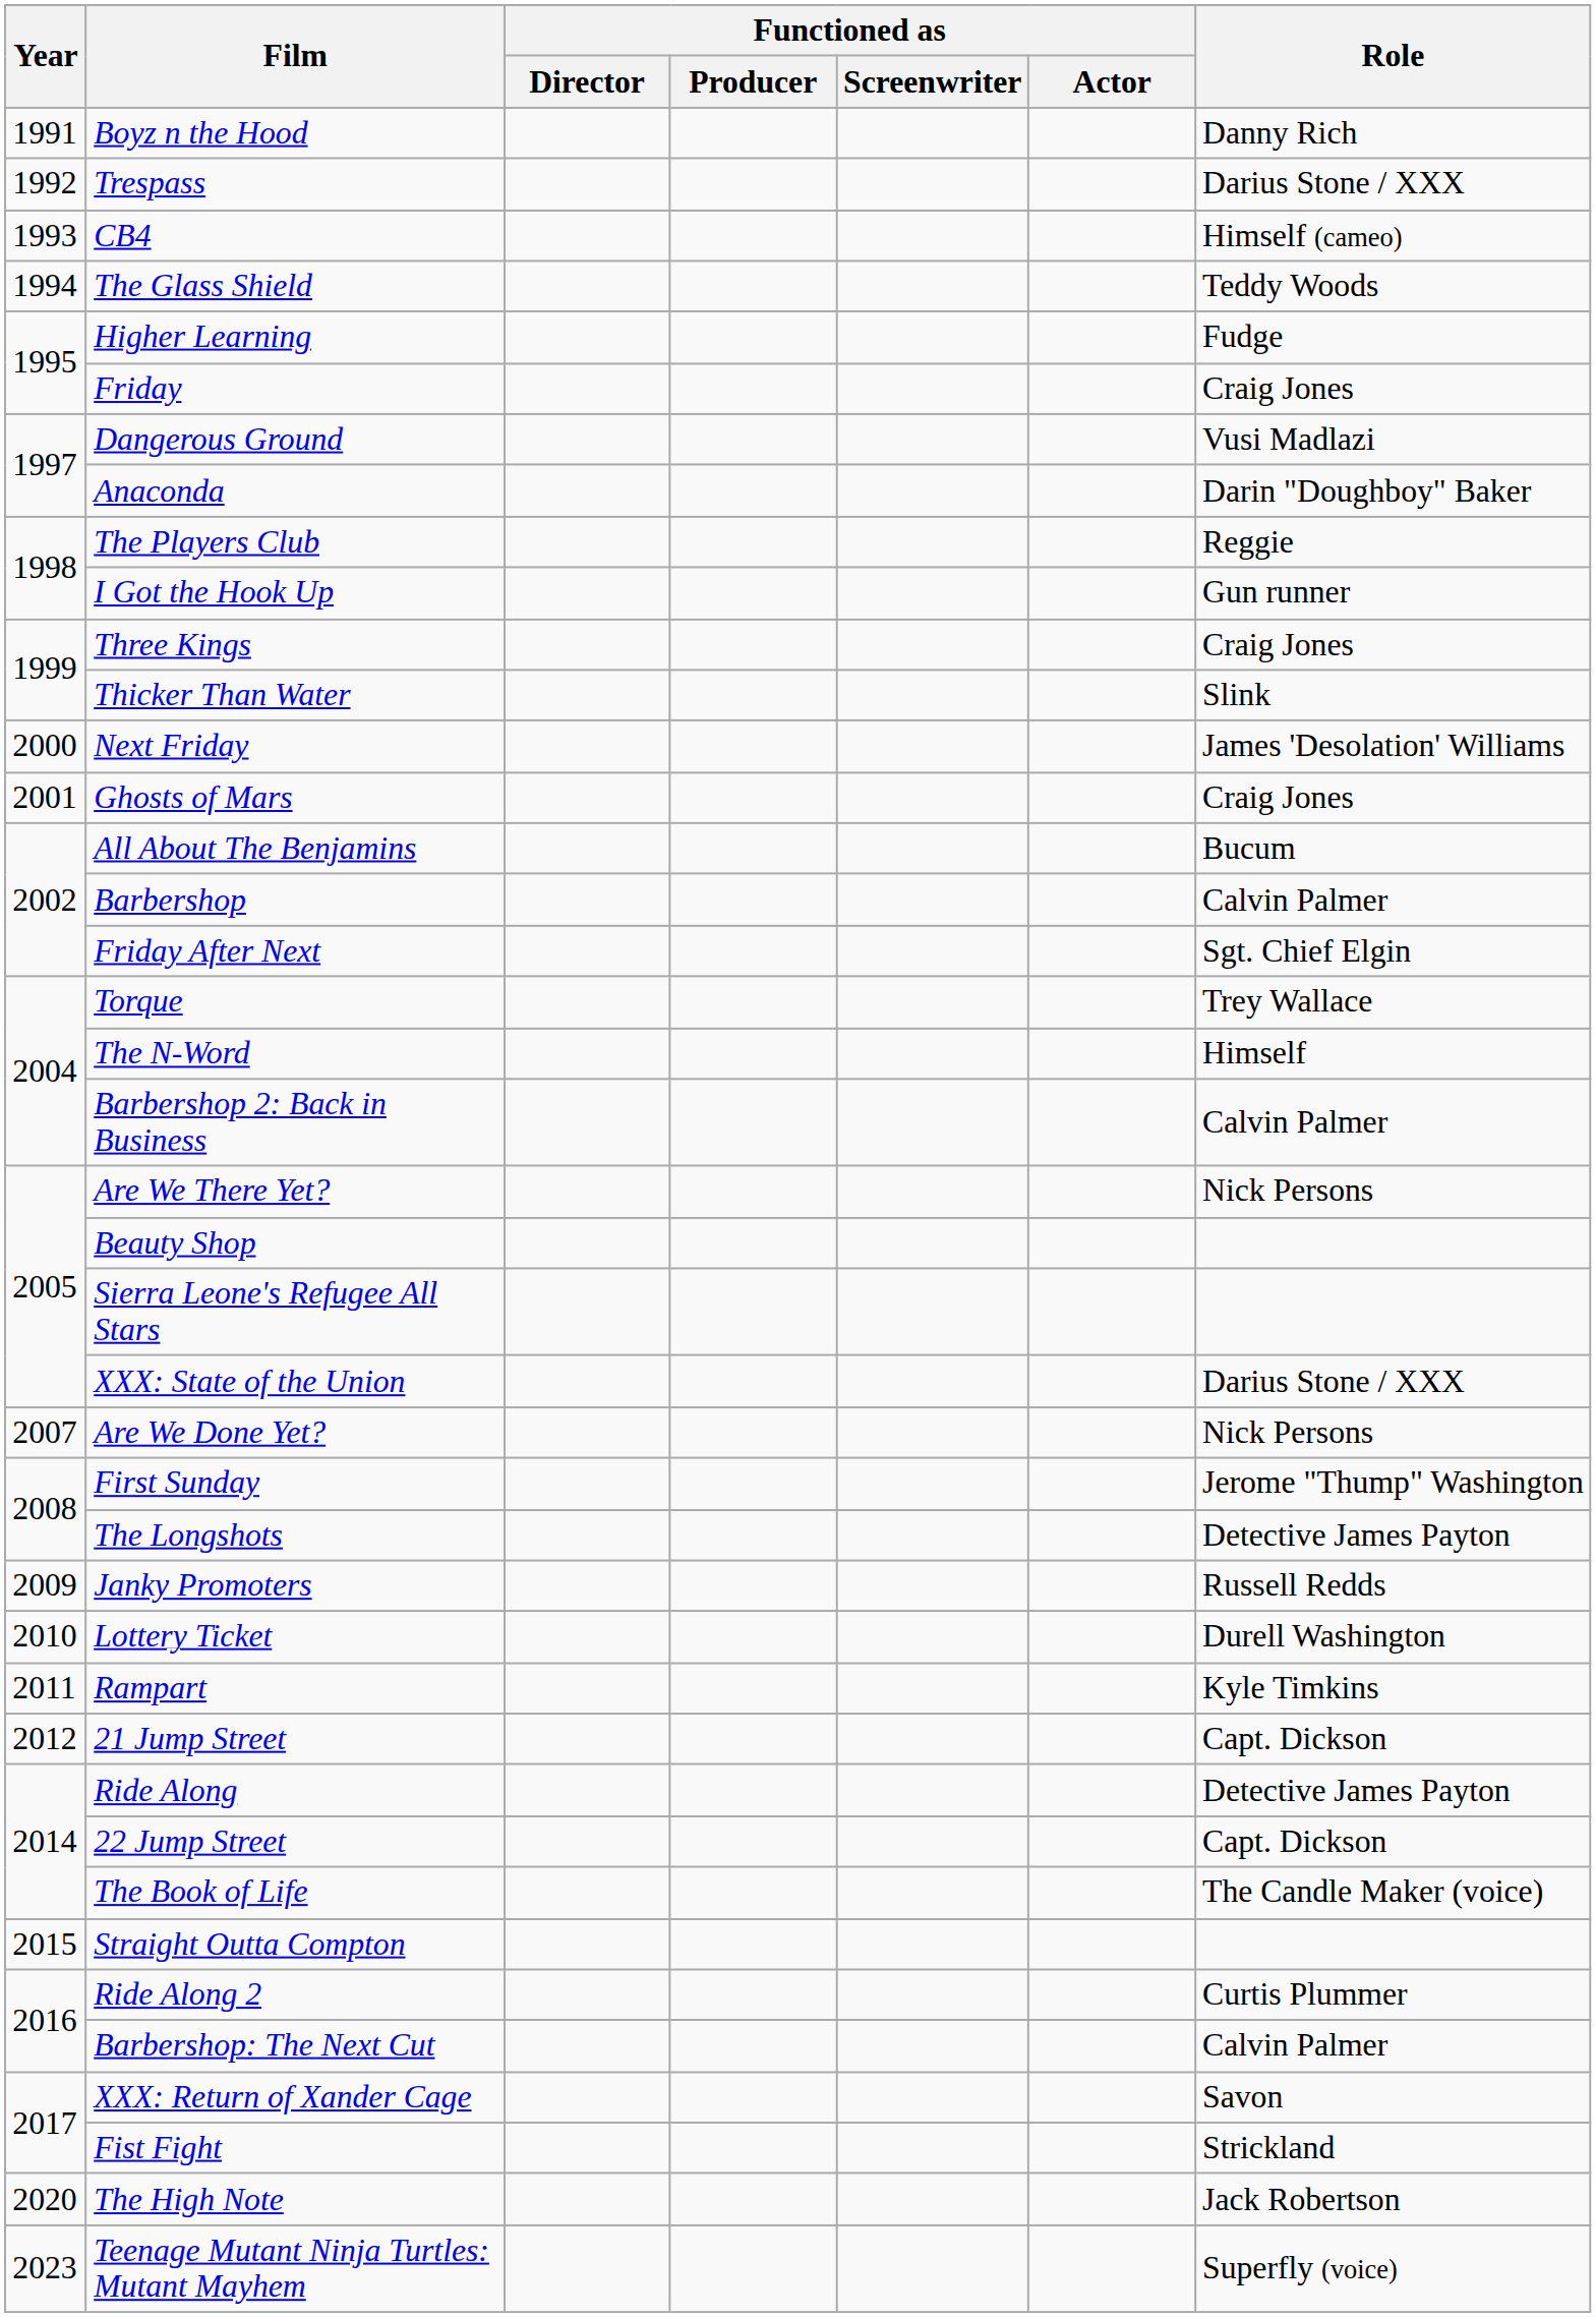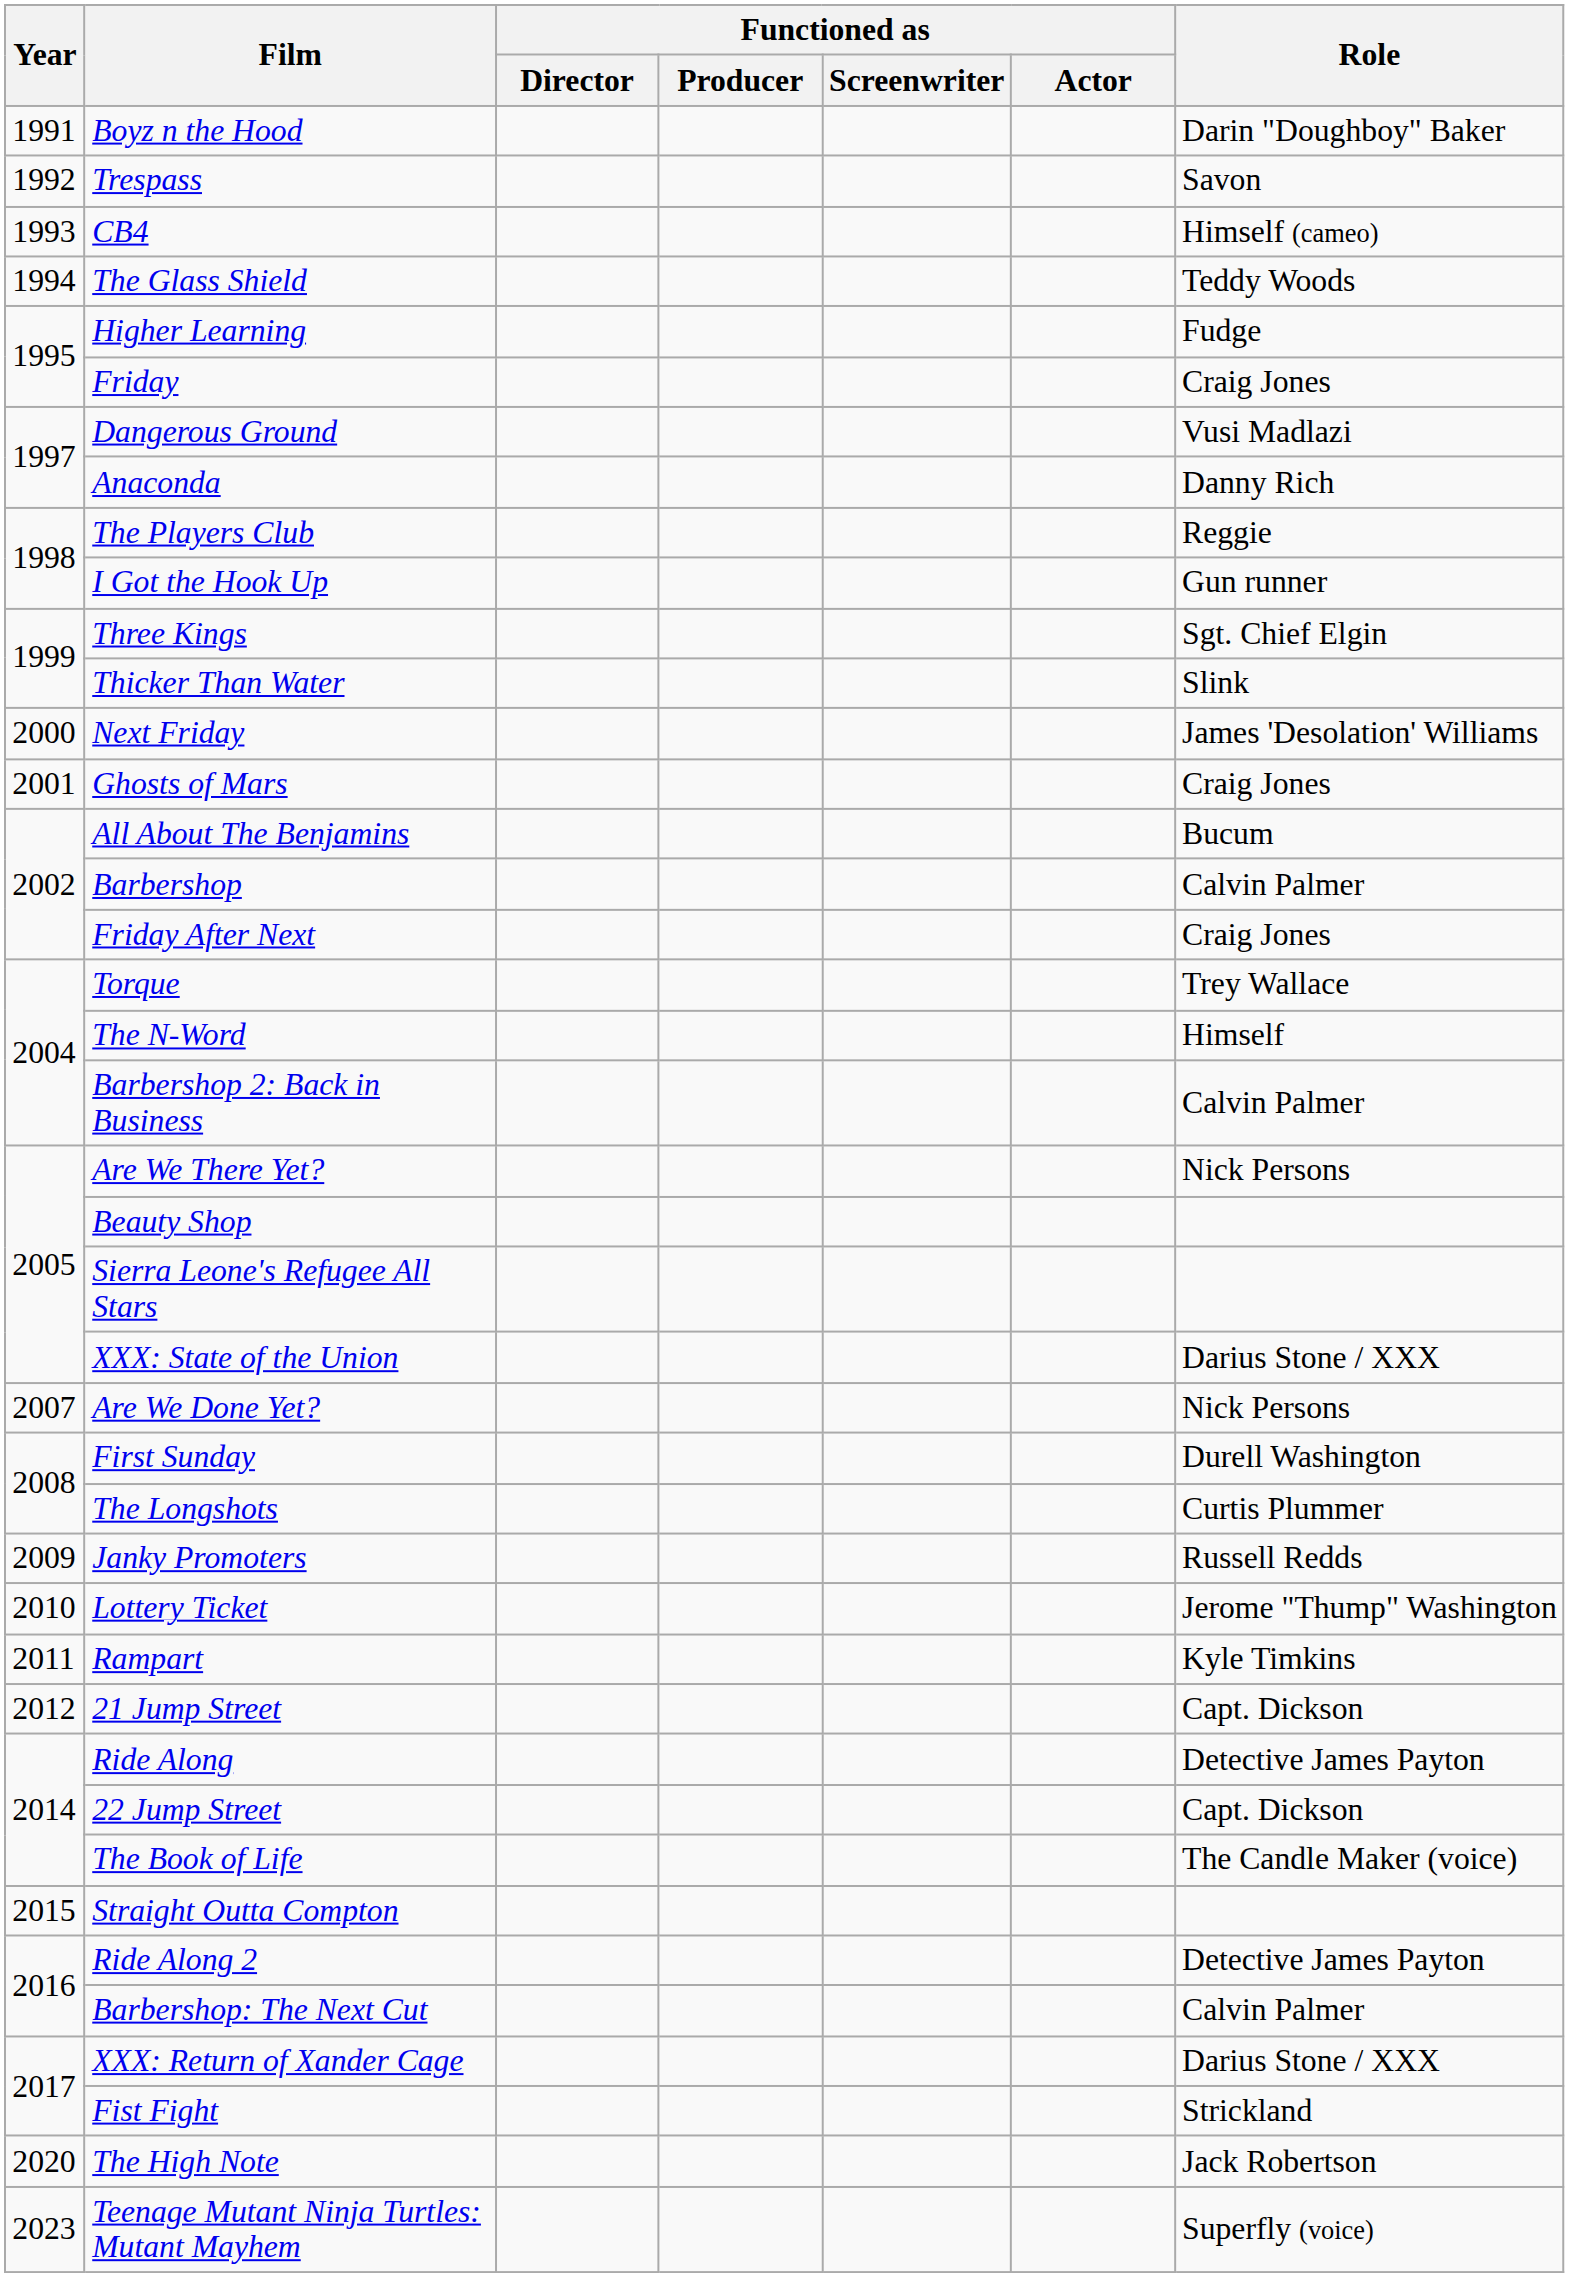Boyz n the Hood | Role: Danny Rich -> Darin "Doughboy" Baker
Trespass | Role: Darius Stone / XXX -> Savon
Anaconda | Role: Darin "Doughboy" Baker -> Danny Rich
Three Kings | Role: Craig Jones -> Sgt. Chief Elgin
Friday After Next | Role: Sgt. Chief Elgin -> Craig Jones
First Sunday | Role: Jerome "Thump" Washington -> Durell Washington
The Longshots | Role: Detective James Payton -> Curtis Plummer
Lottery Ticket | Role: Durell Washington -> Jerome "Thump" Washington
Ride Along 2 | Role: Curtis Plummer -> Detective James Payton
XXX: Return of Xander Cage | Role: Savon -> Darius Stone / XXX
